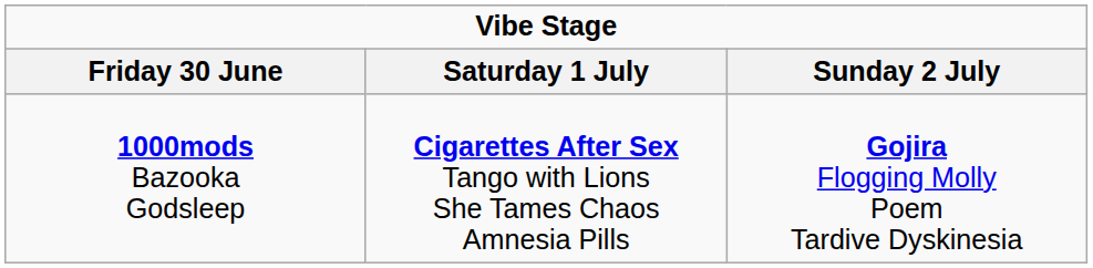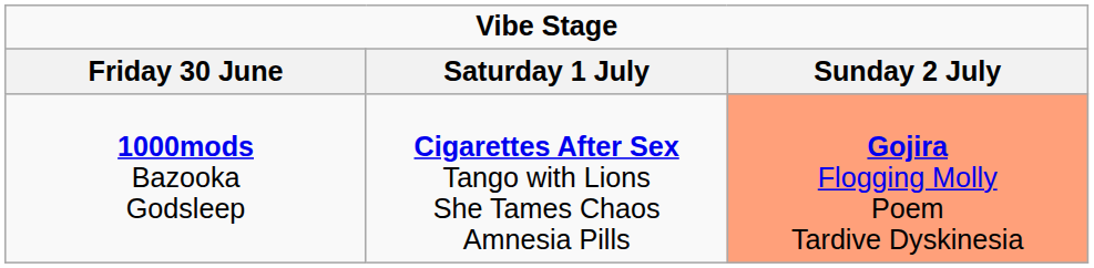1000mods Bazooka Godsleep | Sunday 2 July: no background -> lightsalmon background
